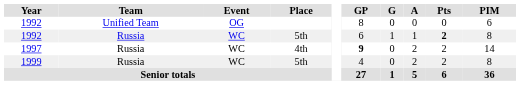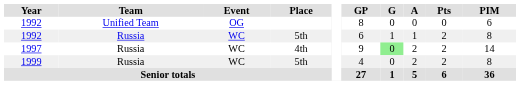1992 / 5th | Pts: bold -> normal
1997 | GP: bold -> normal
1997 | G: no background -> lightgreen background
